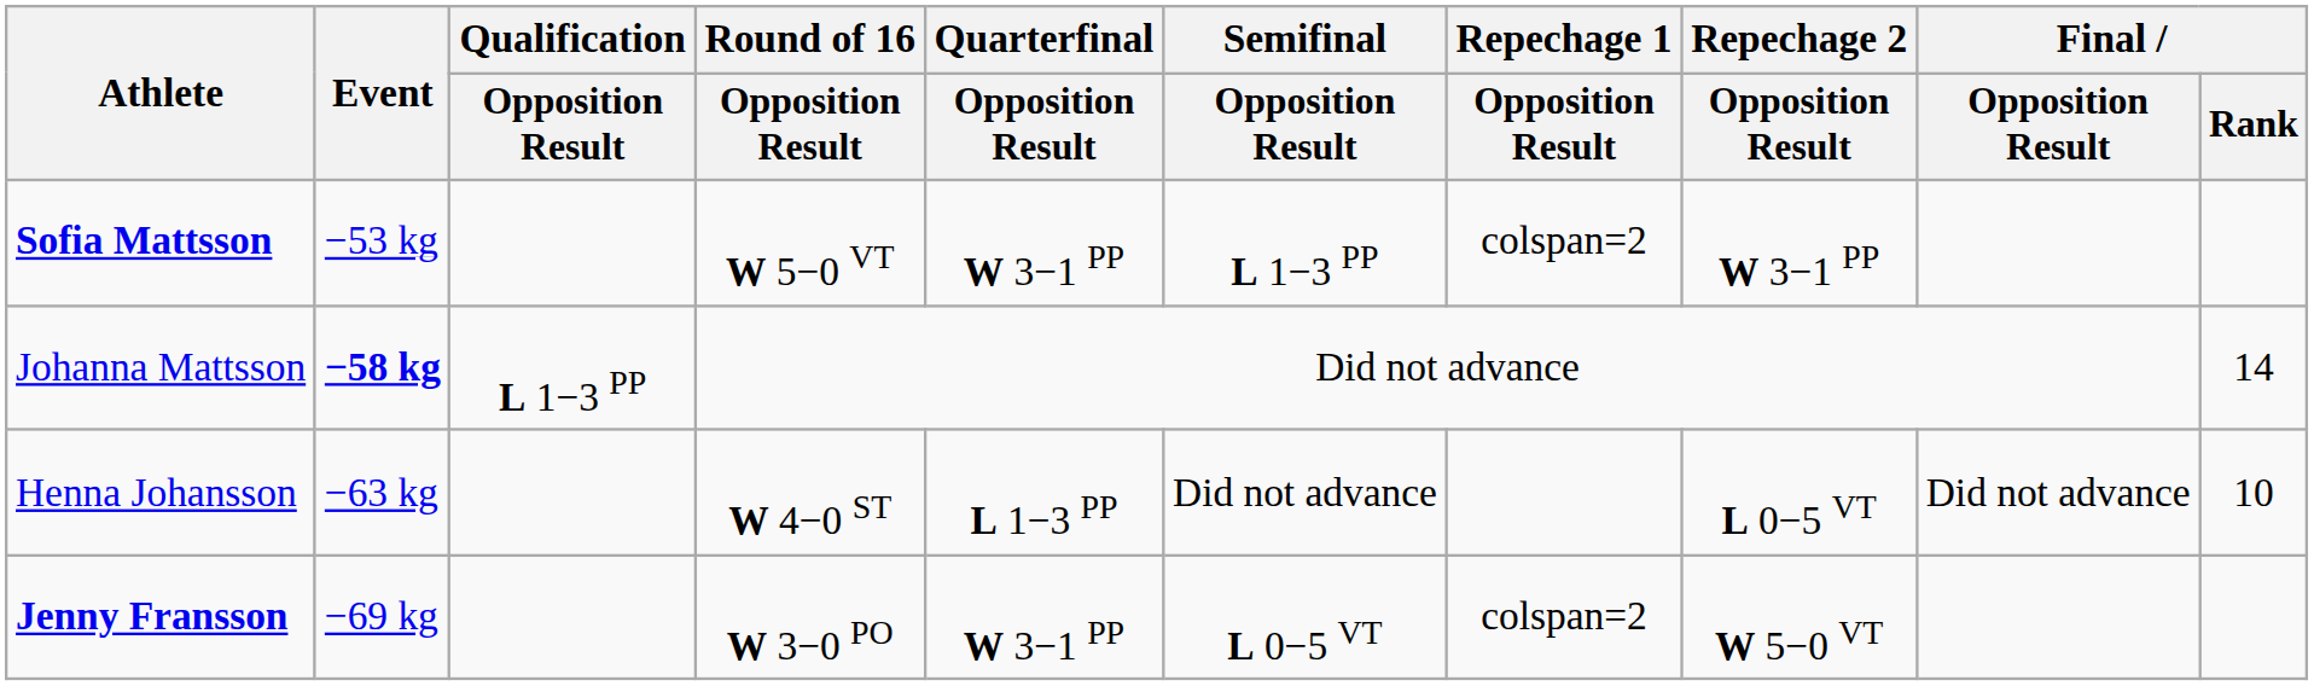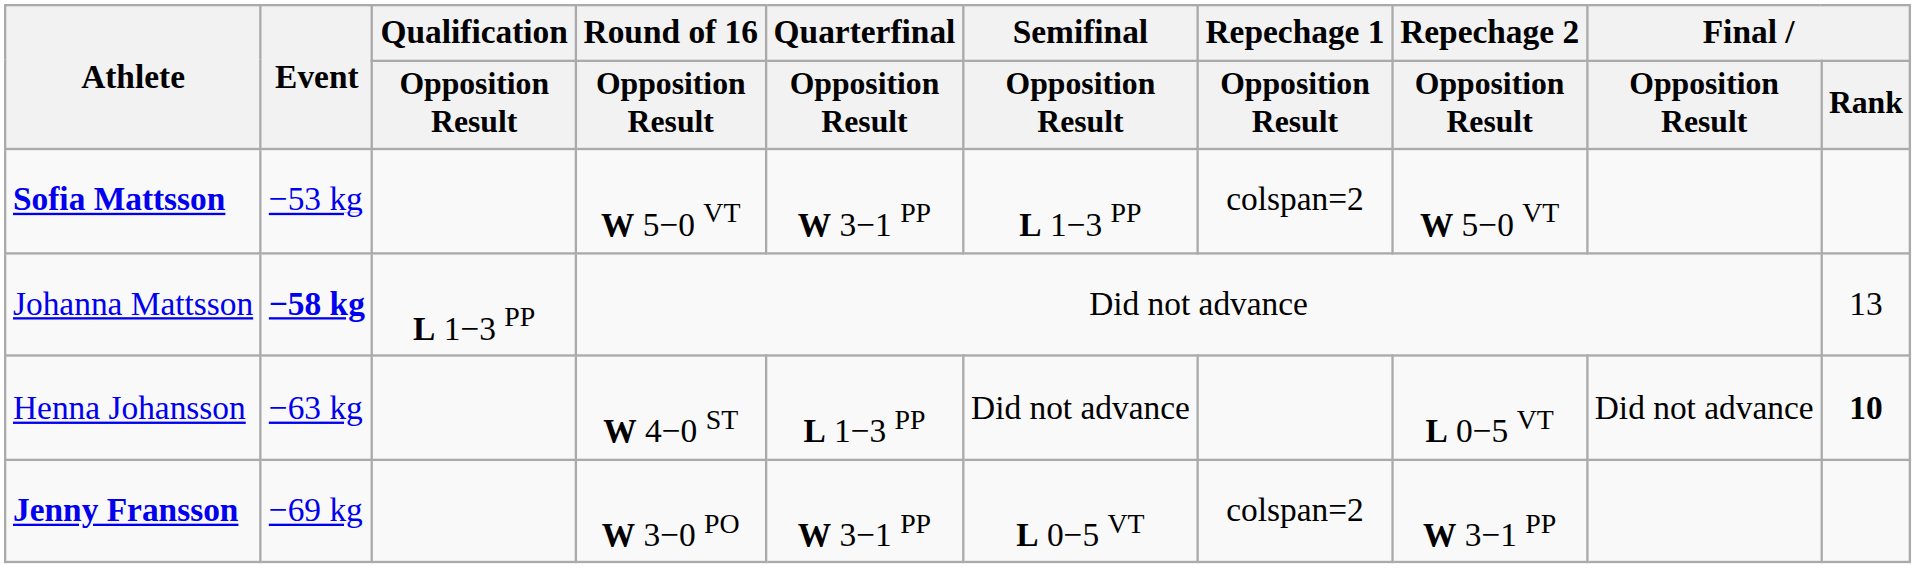Sofia Mattsson | Repechage 2 / Opposition Result: W 3−1 PP -> W 5−0 VT
Johanna Mattsson | Final / Rank: 14 -> 13
Henna Johansson | Final / Rank: normal -> bold
Jenny Fransson | Repechage 2 / Opposition Result: W 5−0 VT -> W 3−1 PP
